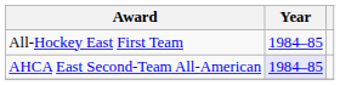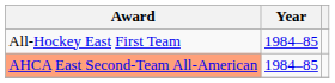row 3 | Award: no background -> lightsalmon background
row 3 | Year: lavender background -> no background
